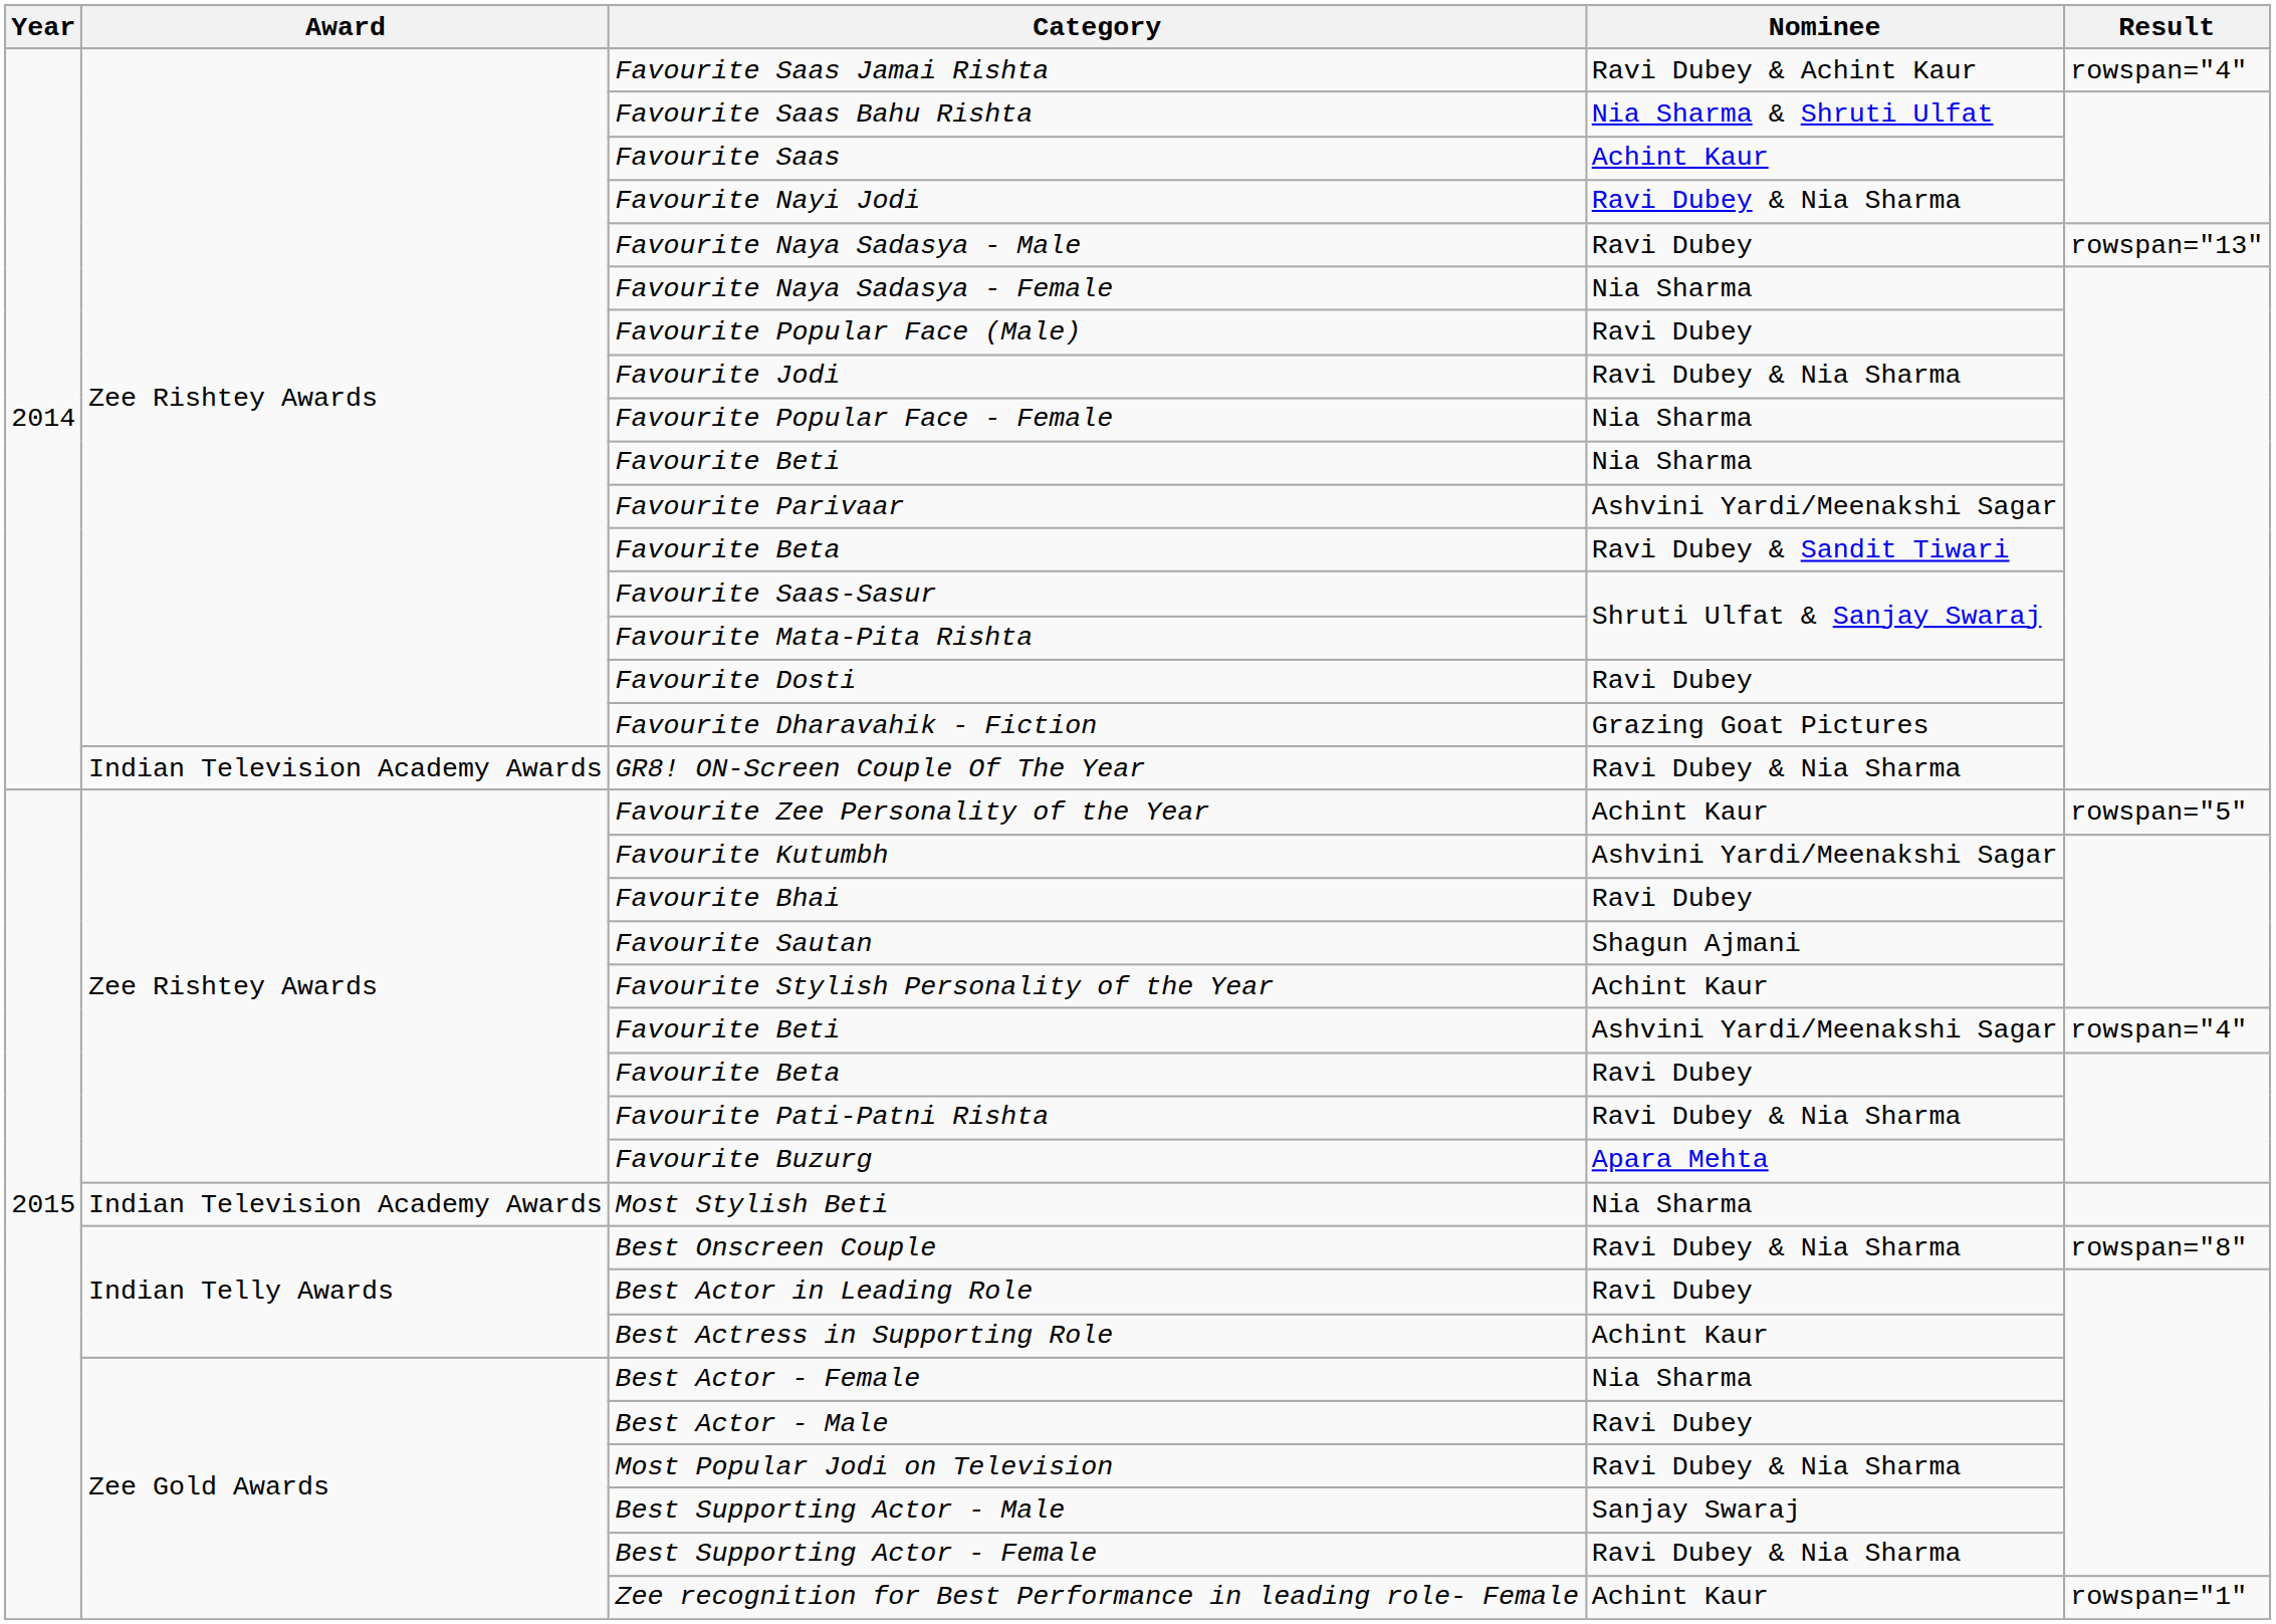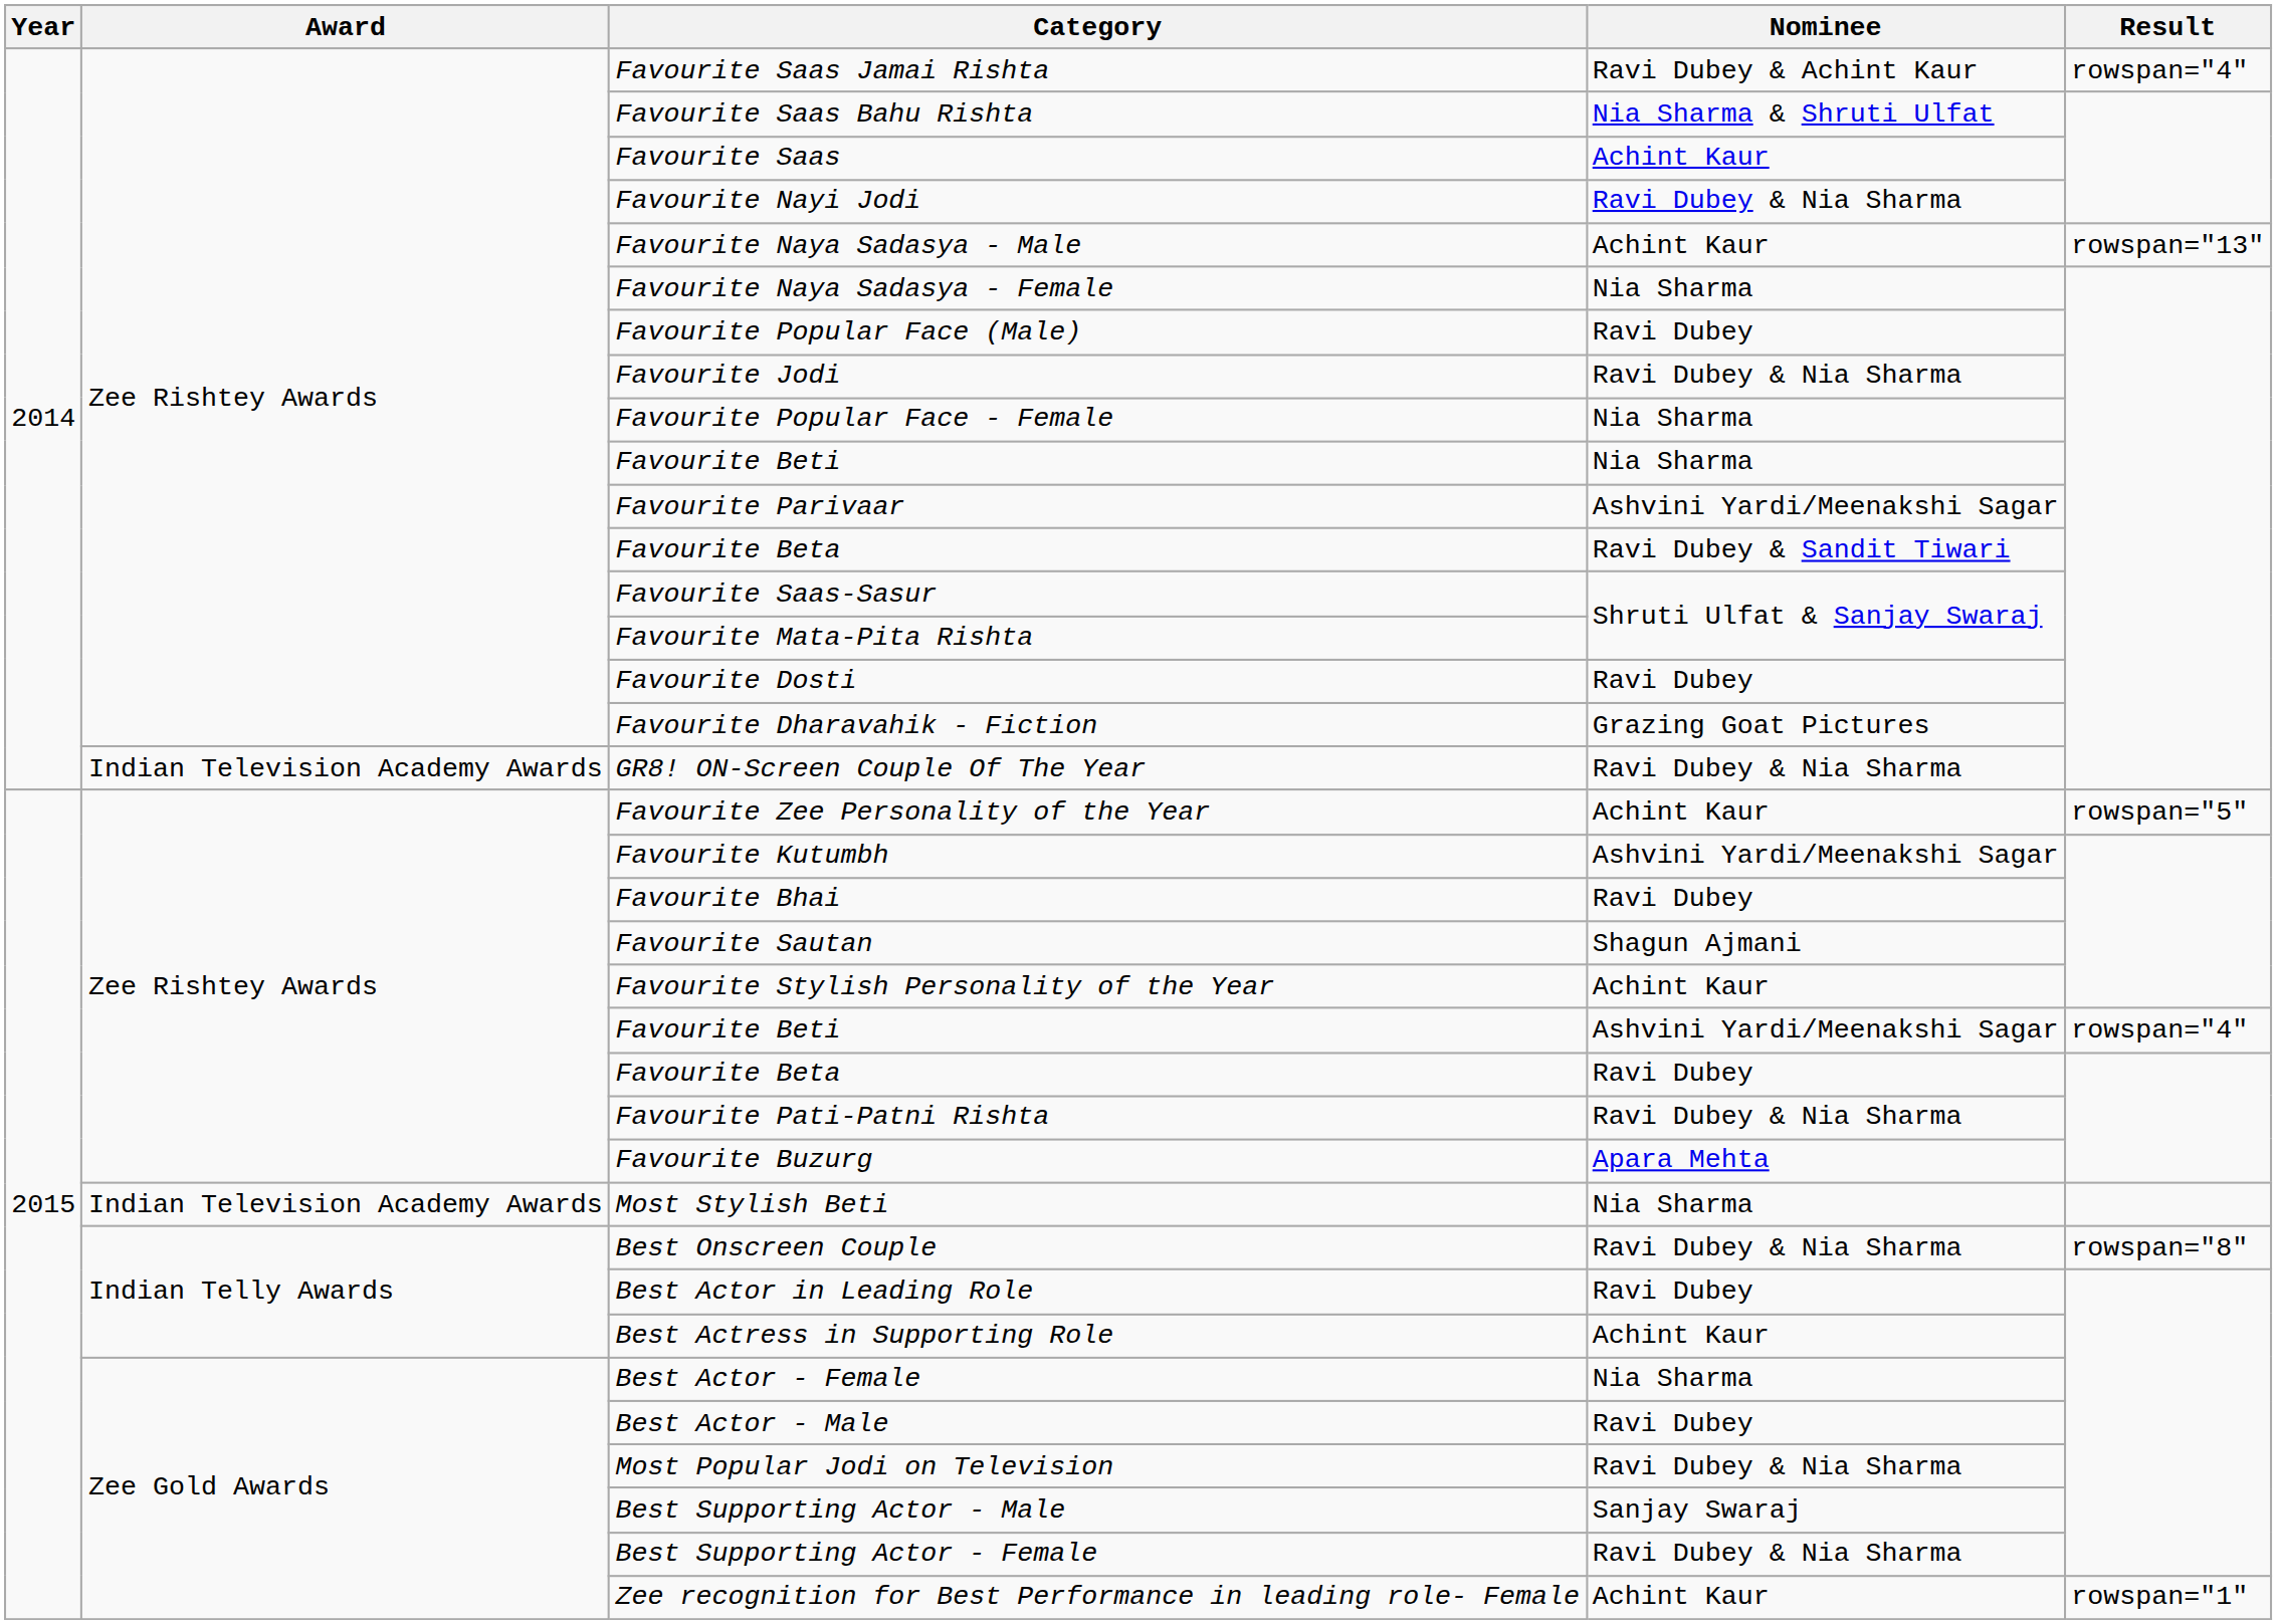Favourite Naya Sadasya - Male | Nominee: Ravi Dubey -> Achint Kaur
